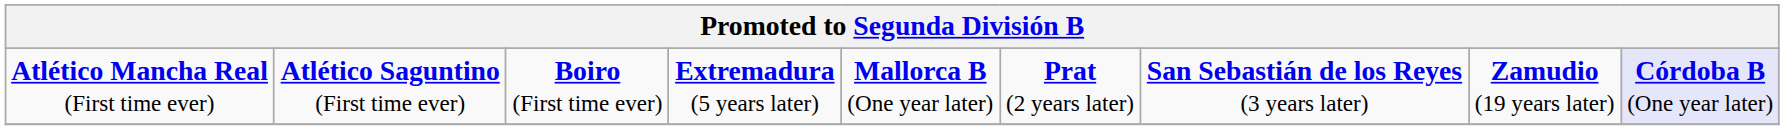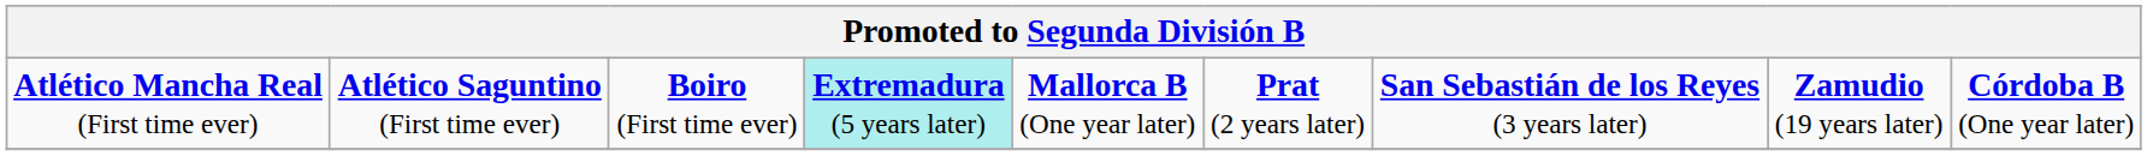Atlético Mancha Real (First time ever) | column 4: no background -> paleturquoise background
Atlético Mancha Real (First time ever) | column 9: lavender background -> no background
